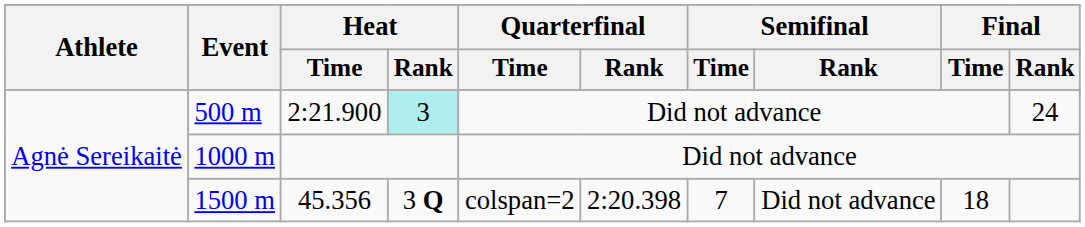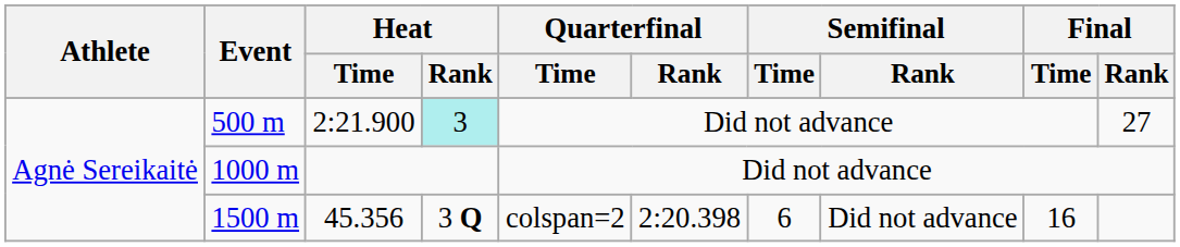500 m | Final / Rank: 24 -> 27
1500 m | Semifinal / Time: 7 -> 6
1500 m | Final / Time: 18 -> 16
